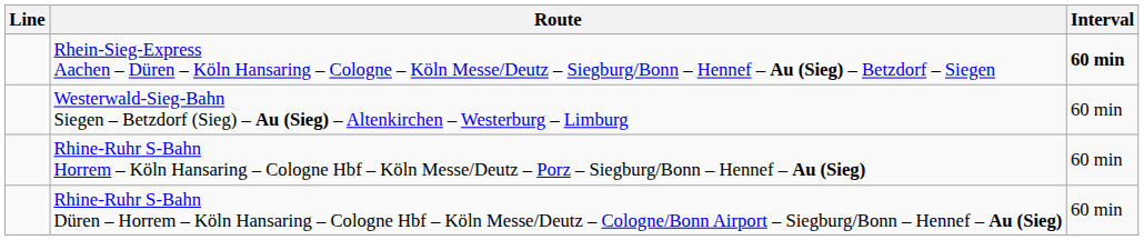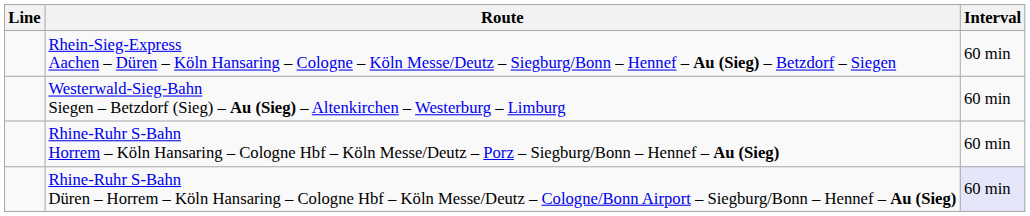row 2 | Interval: bold -> normal
row 5 | Interval: no background -> lavender background
